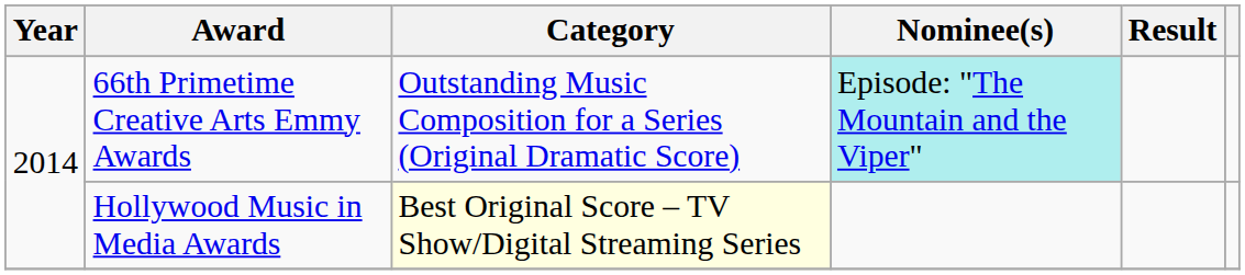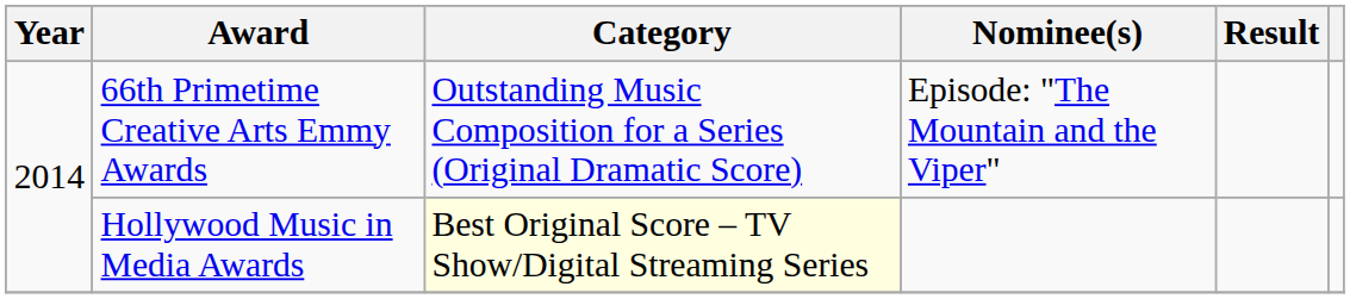66th Primetime Creative Arts Emmy Awards | Nominee(s): paleturquoise background -> no background
